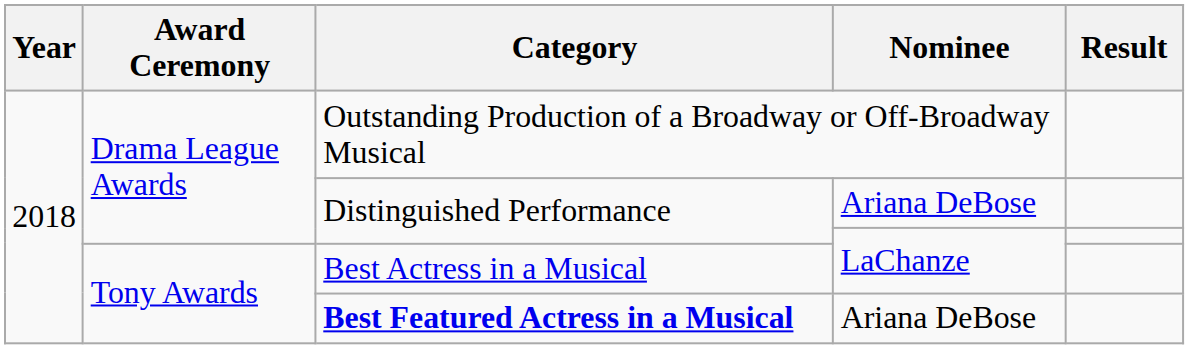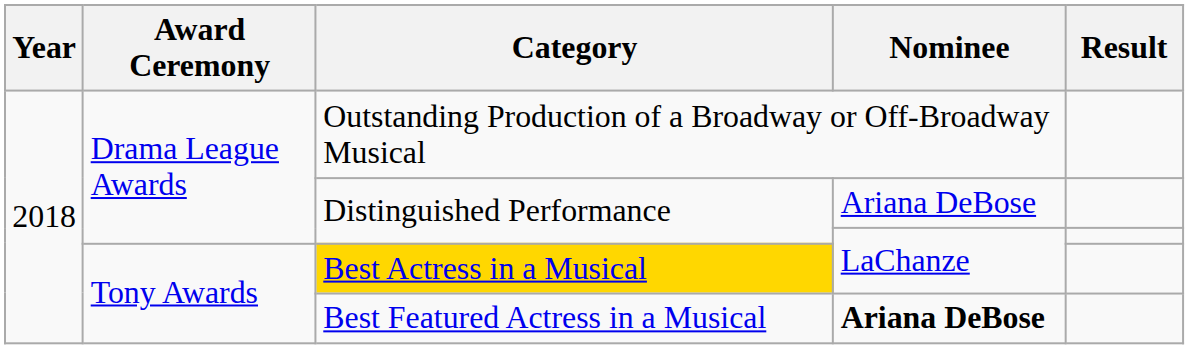Best Actress in a Musical | Category: no background -> gold background
Best Featured Actress in a Musical | Category: bold -> normal
Best Featured Actress in a Musical | Nominee: normal -> bold
